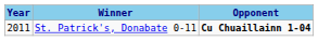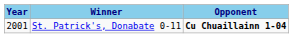St. Patrick's, Donabate 0-11 | Year: 2011 -> 2001
